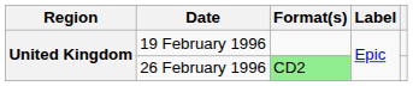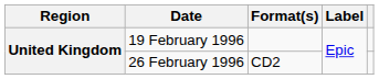26 February 1996 | Format(s): lightgreen background -> no background
